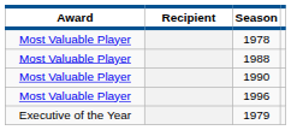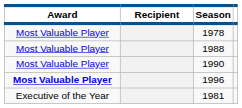1996 | Award: normal -> bold
- row: Executive of the Year | 1979
+ row: Executive of the Year | 1981
